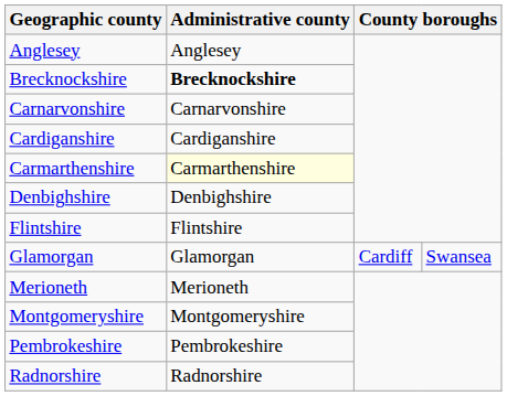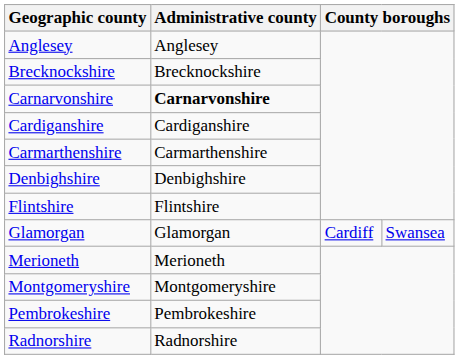row 3 | Administrative county: bold -> normal
row 4 | Administrative county: normal -> bold
row 6 | Administrative county: lightyellow background -> no background
